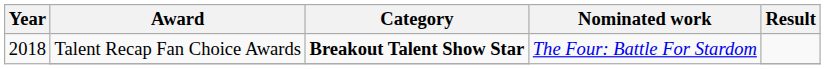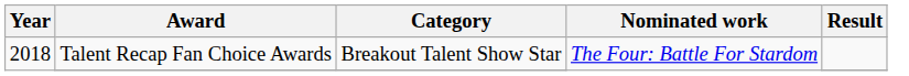Talent Recap Fan Choice Awards | Category: bold -> normal
